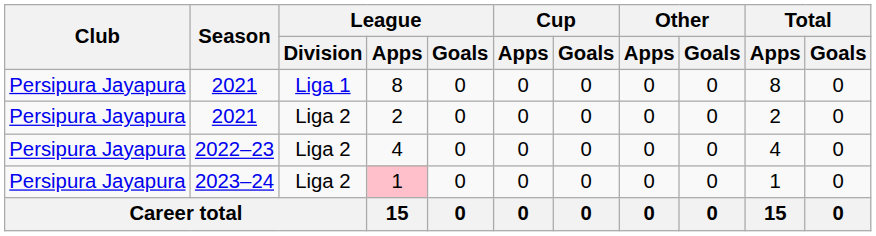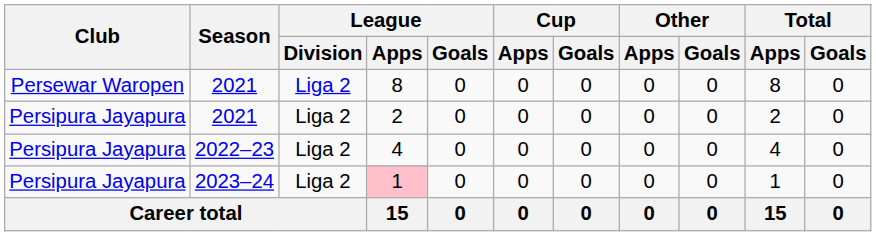row 3 | Club: Persipura Jayapura -> Persewar Waropen
row 3 | League / Division: Liga 1 -> Liga 2
